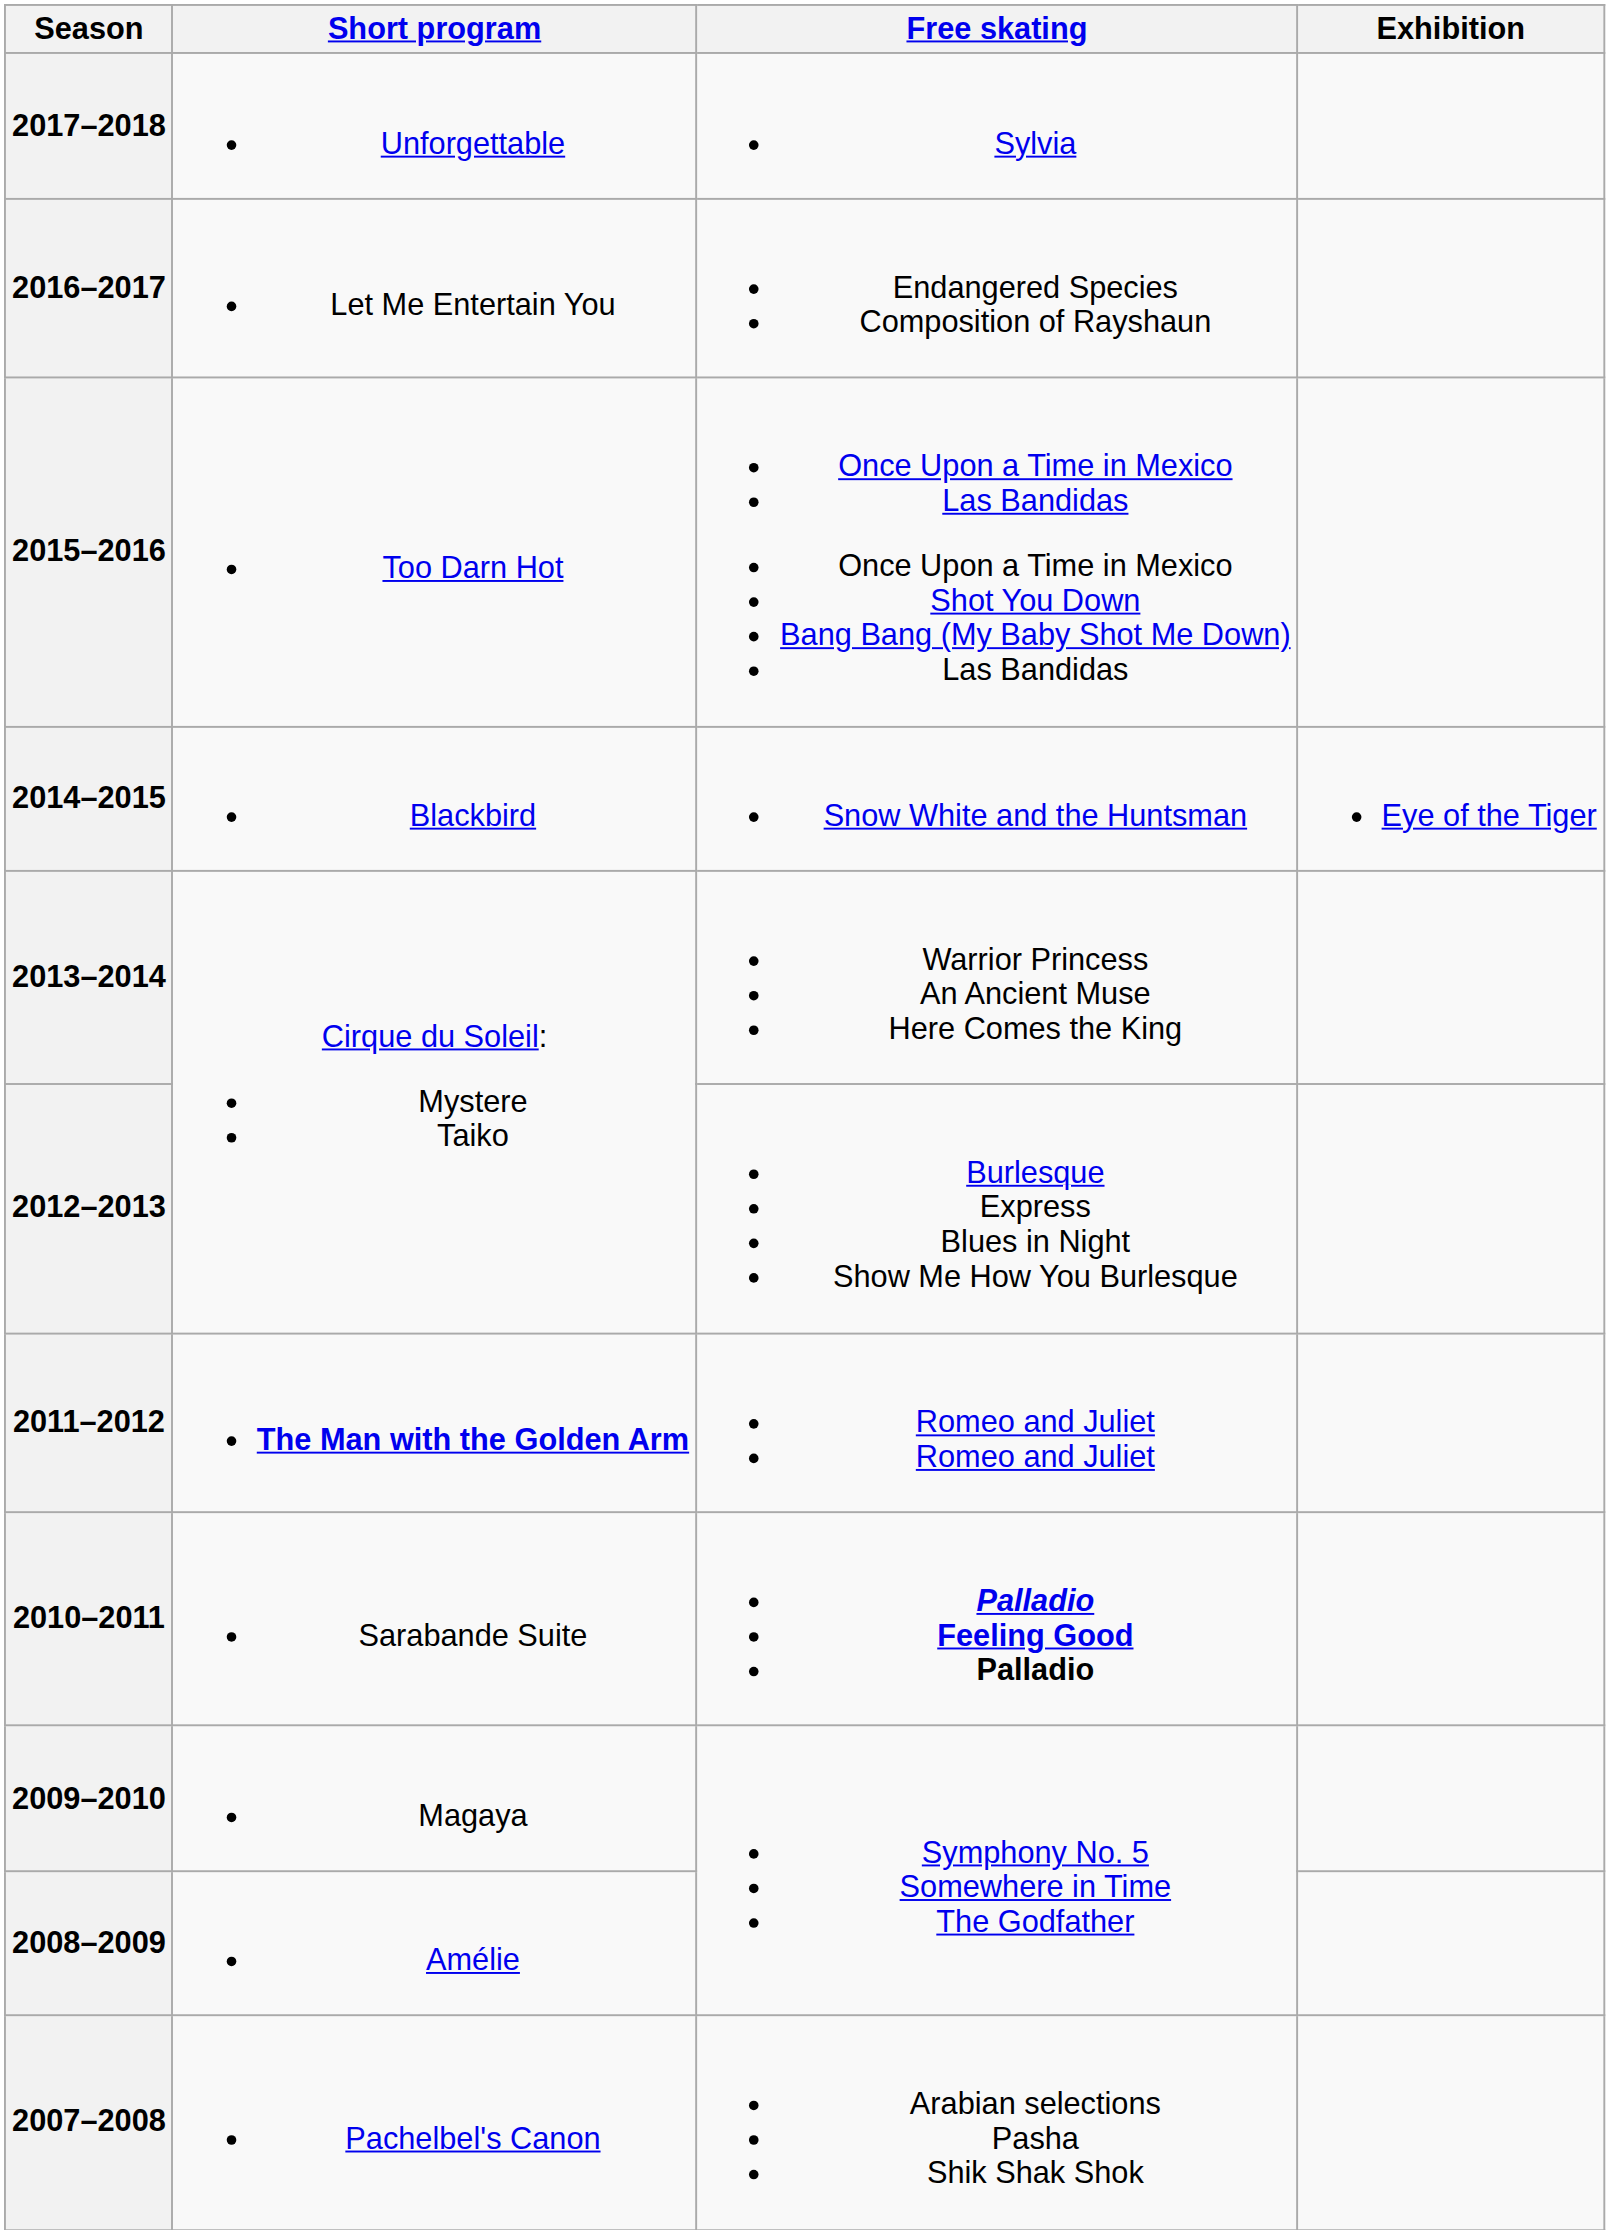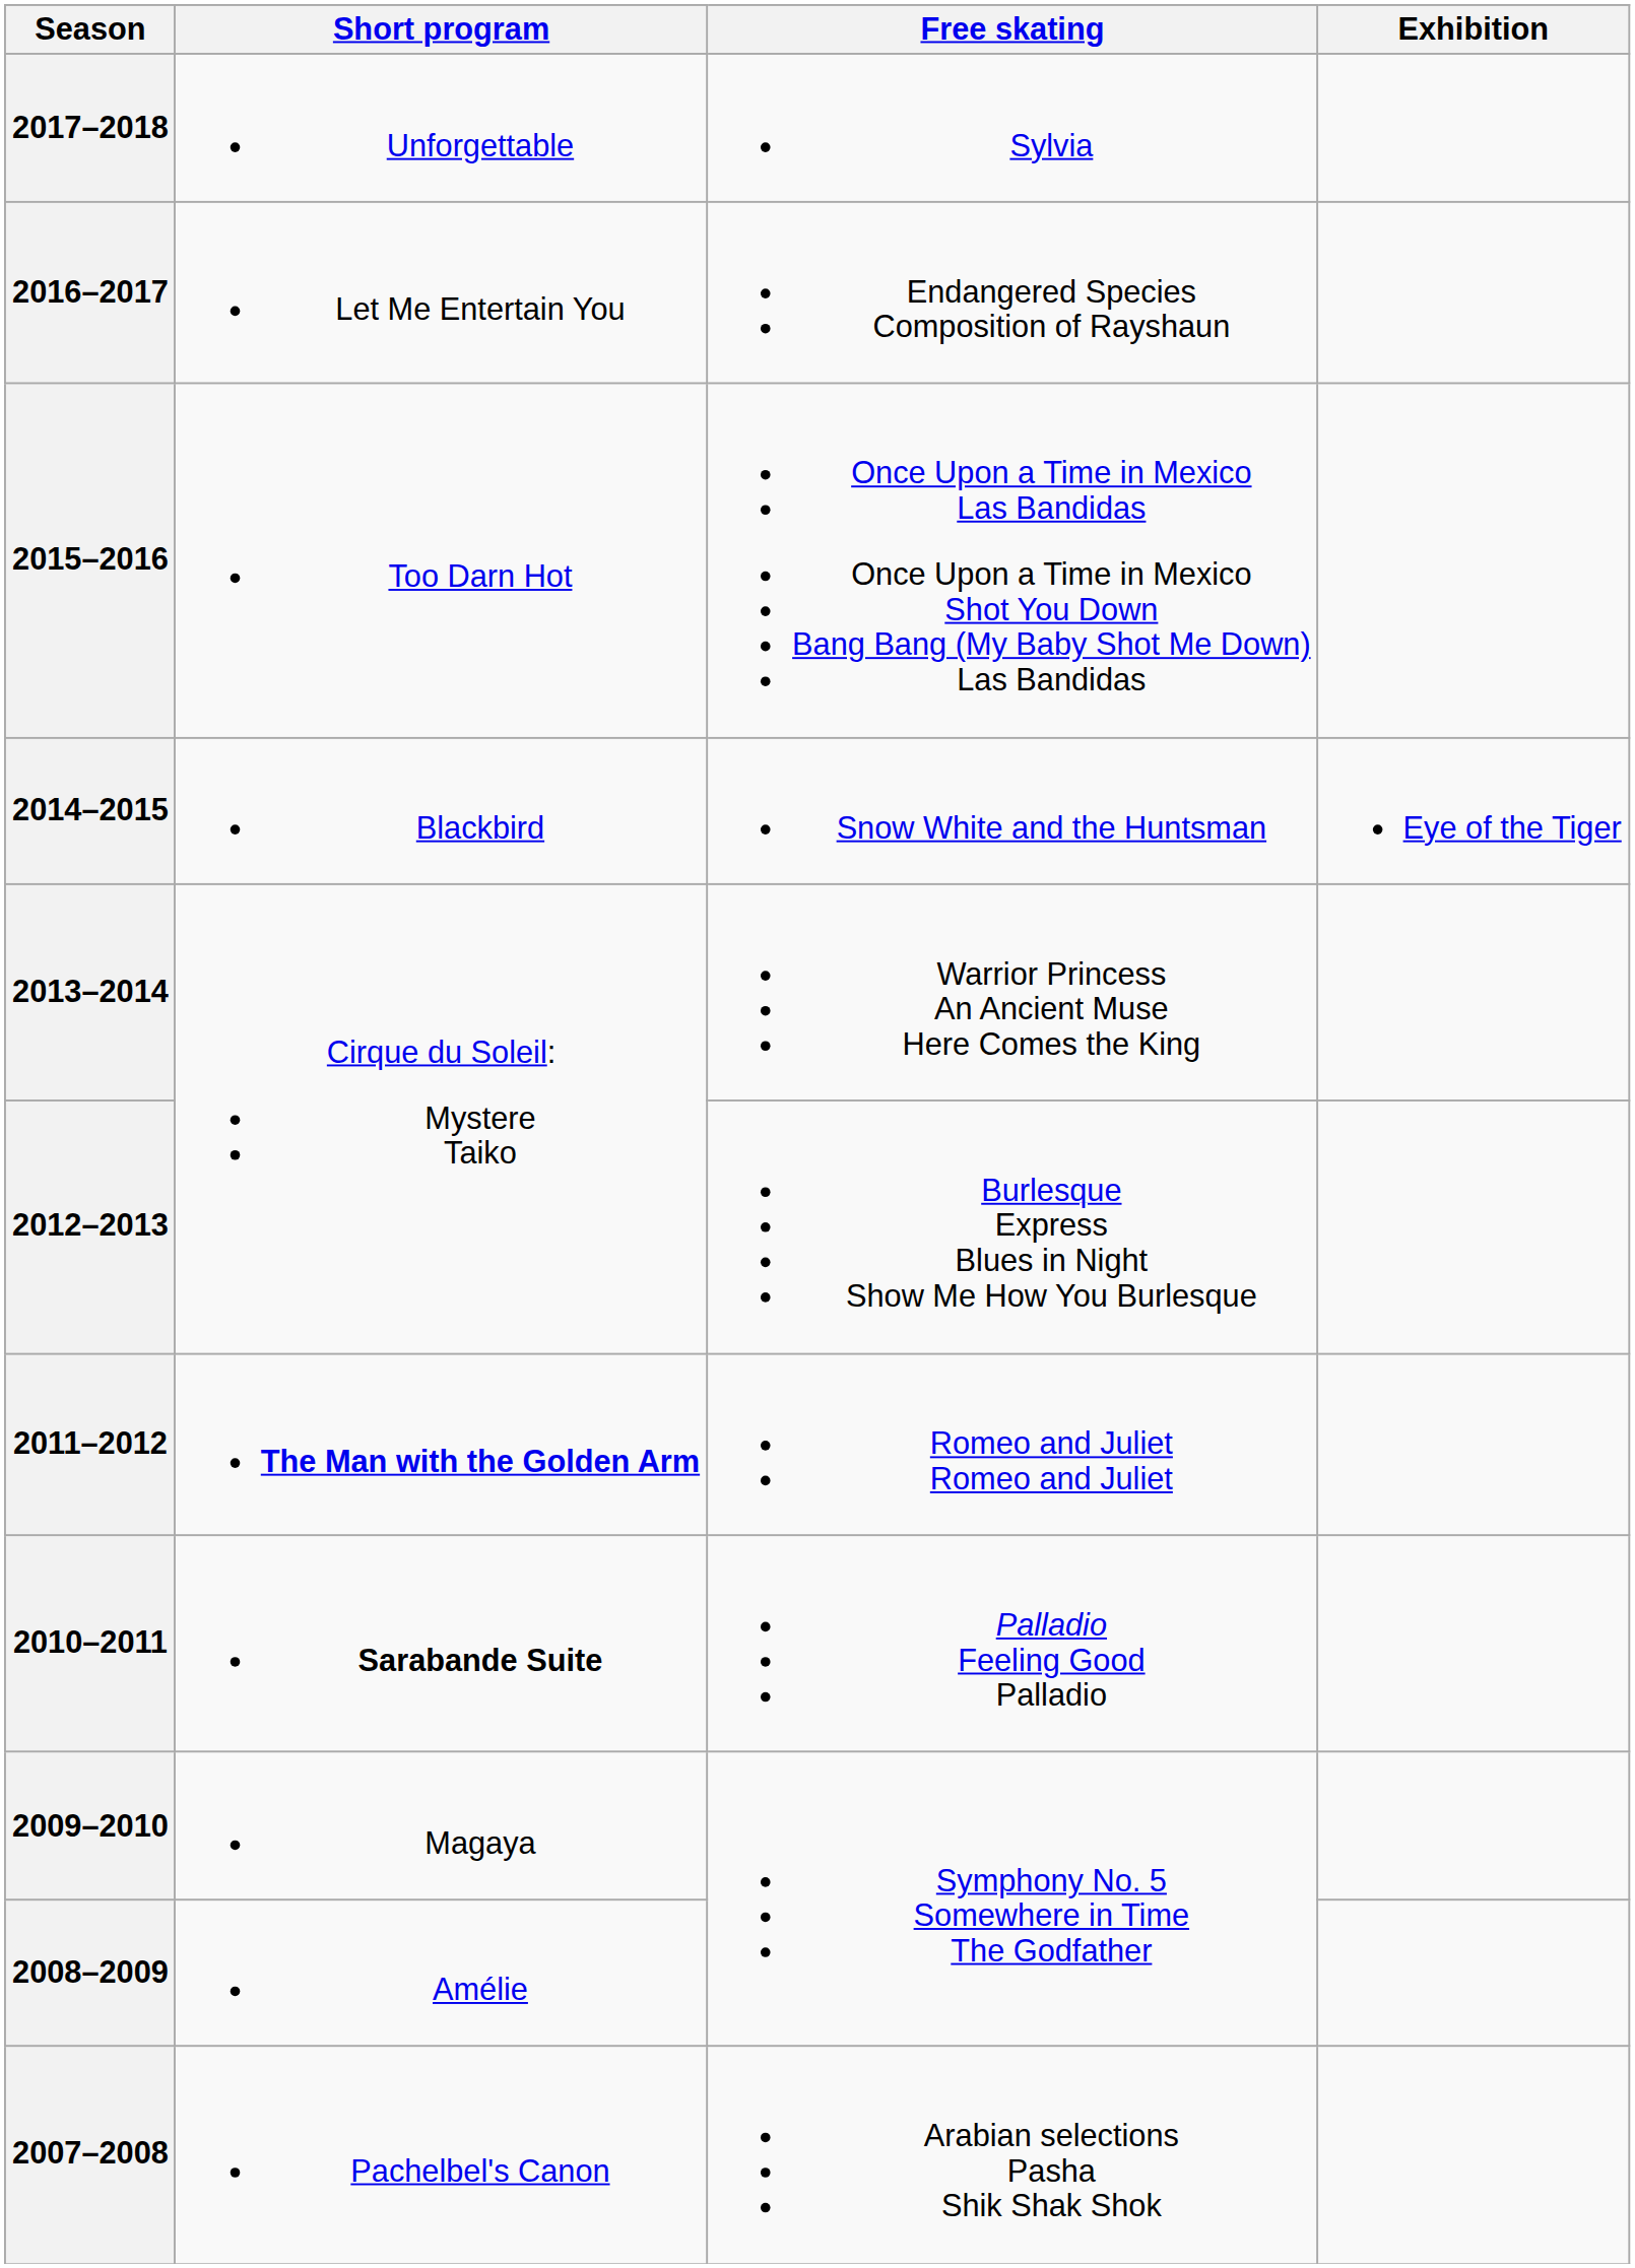2010–2011 | Short program: normal -> bold
2010–2011 | Free skating: bold -> normal
